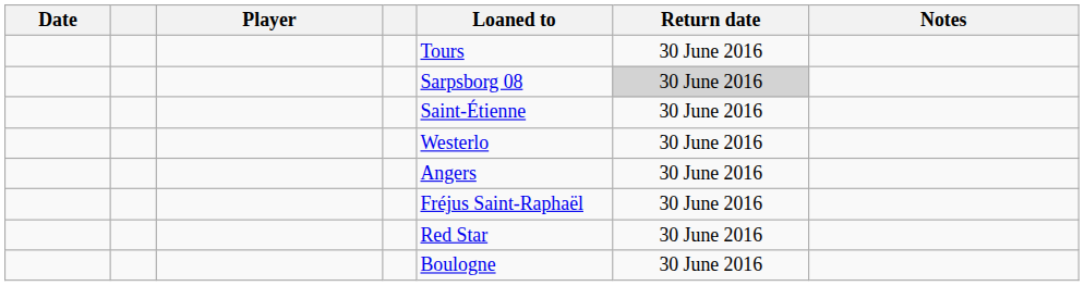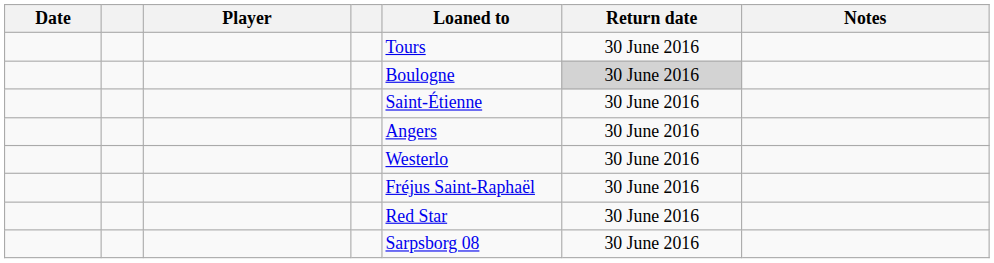row 3 | Loaned to: Sarpsborg 08 -> Boulogne
row 5 | Loaned to: Westerlo -> Angers
row 6 | Loaned to: Angers -> Westerlo
row 9 | Loaned to: Boulogne -> Sarpsborg 08
